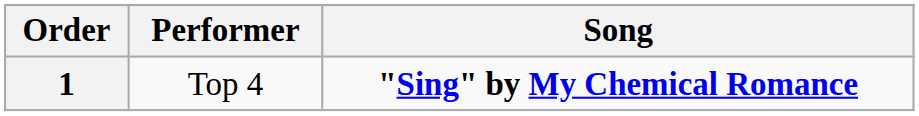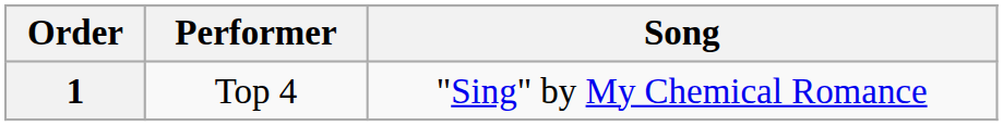1 | Song: bold -> normal
